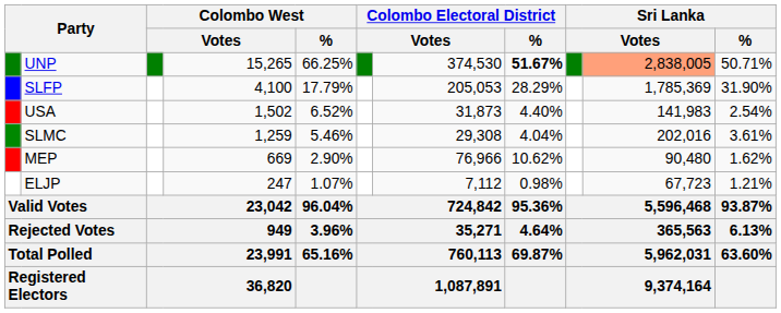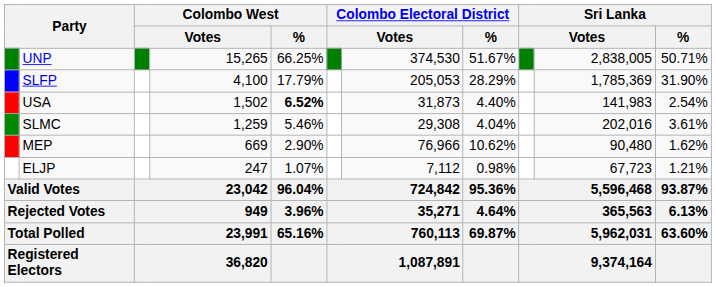UNP | Colombo Electoral District / %: bold -> normal
UNP | column 10: lightsalmon background -> no background
USA | Colombo West / %: normal -> bold
